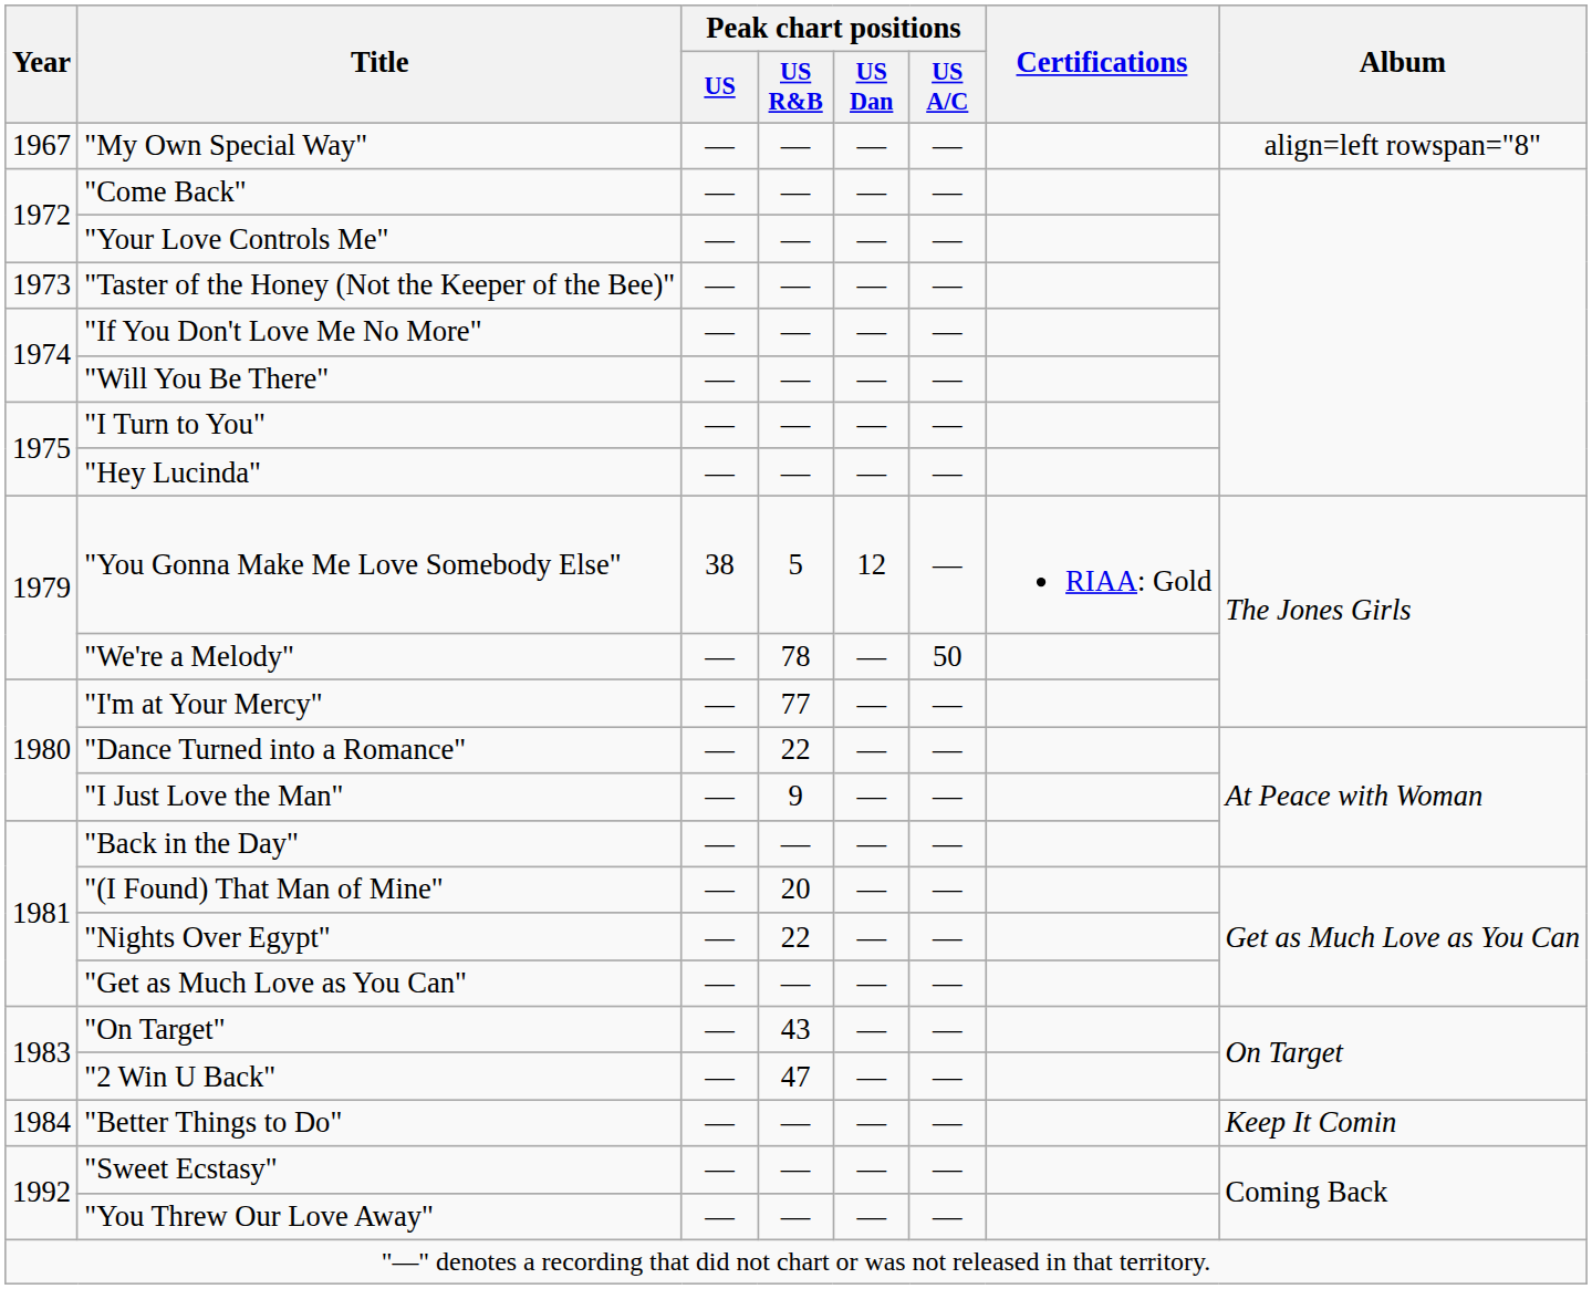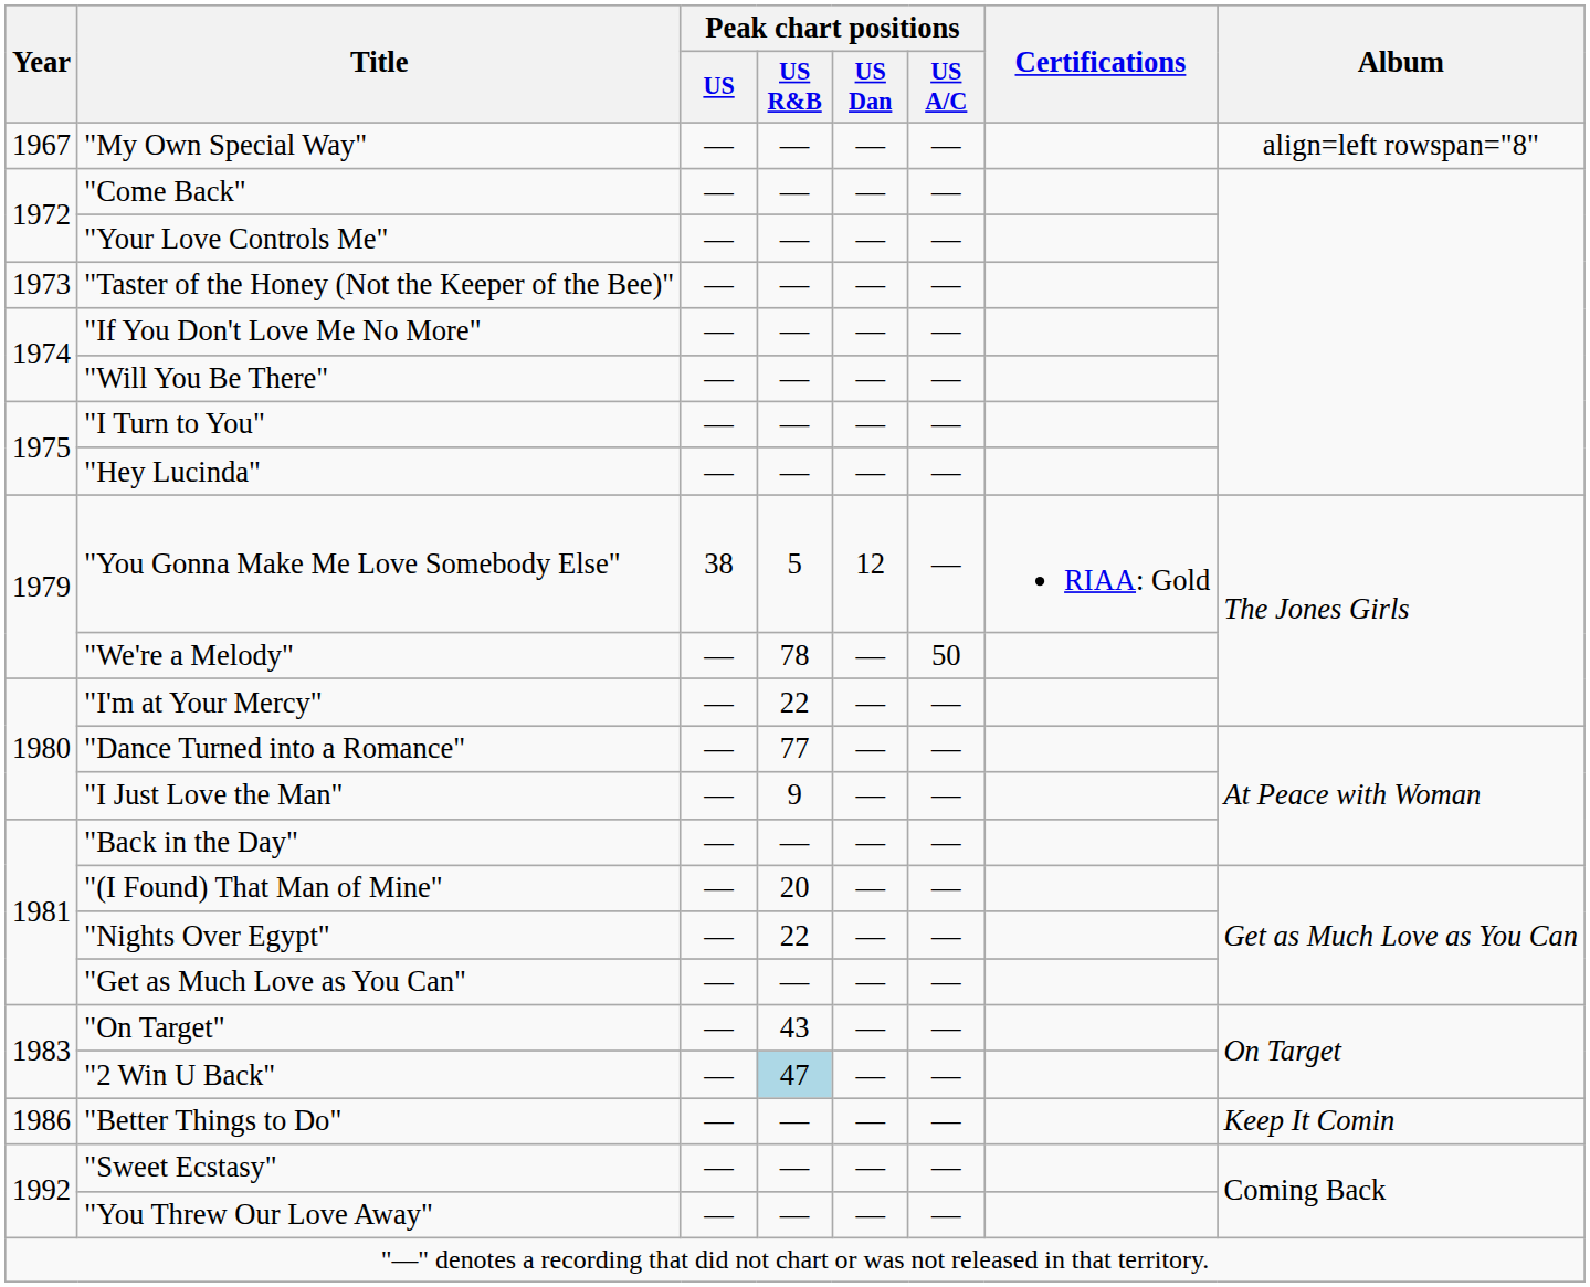"I'm at Your Mercy" | Peak chart positions / US R&B: 77 -> 22
"Dance Turned into a Romance" | Peak chart positions / US R&B: 22 -> 77
"2 Win U Back" | Peak chart positions / US R&B: no background -> lightblue background
"Better Things to Do" | Year: 1984 -> 1986
